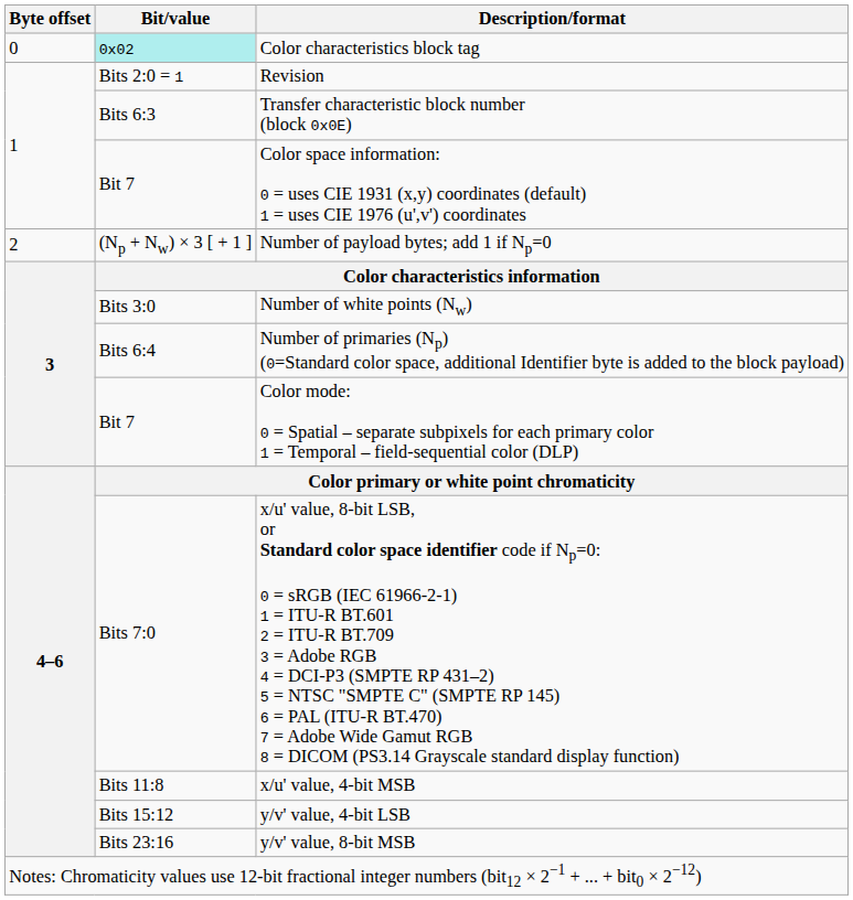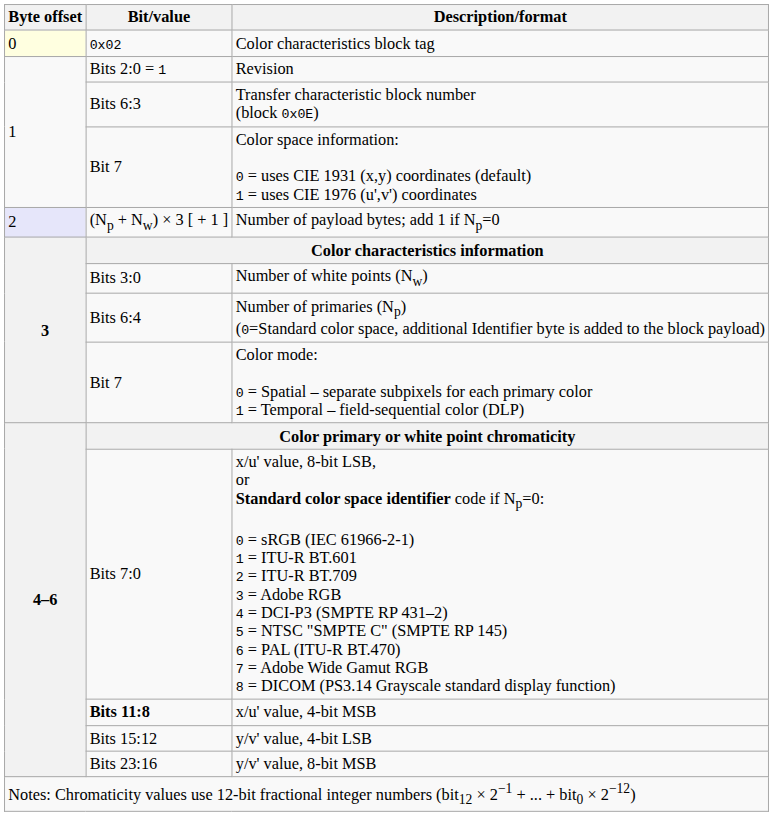Color characteristics block tag | Byte offset: no background -> lightyellow background
Color characteristics block tag | Bit/value: paleturquoise background -> no background
Number of payload bytes; add 1 if Np=0 | Byte offset: no background -> lavender background
x/u' value, 4-bit MSB | Bit/value: normal -> bold
